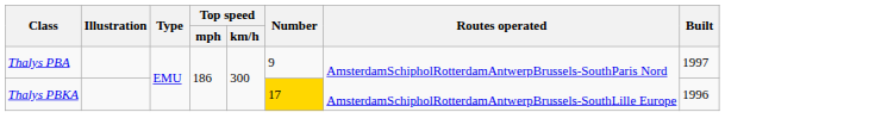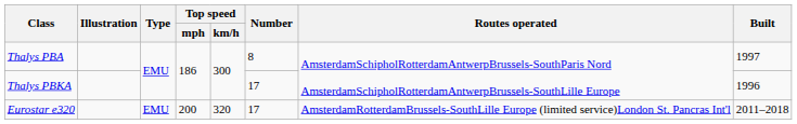Thalys PBA | Number: 9 -> 8
Thalys PBKA | Number: gold background -> no background
+ row: Eurostar e320 | EMU | 200 | 320 | 17 | AmsterdamRotterdamBrussels-SouthLille Europe (limited service)London St. Pancras Int'l | 2011–2018
